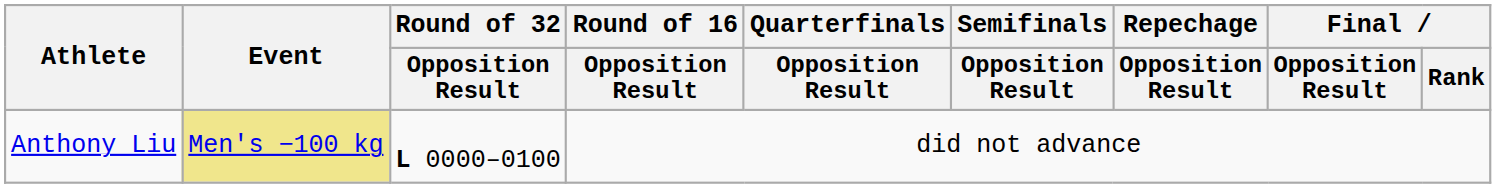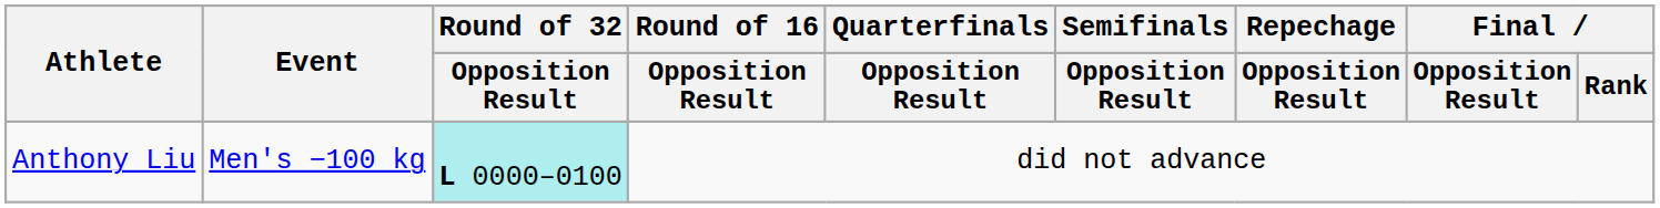Anthony Liu | Event: khaki background -> no background
Anthony Liu | Round of 32 / Opposition Result: no background -> paleturquoise background
